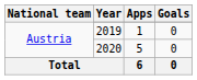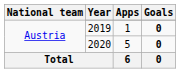2019 | Goals: normal -> bold
2020 | Goals: normal -> bold
